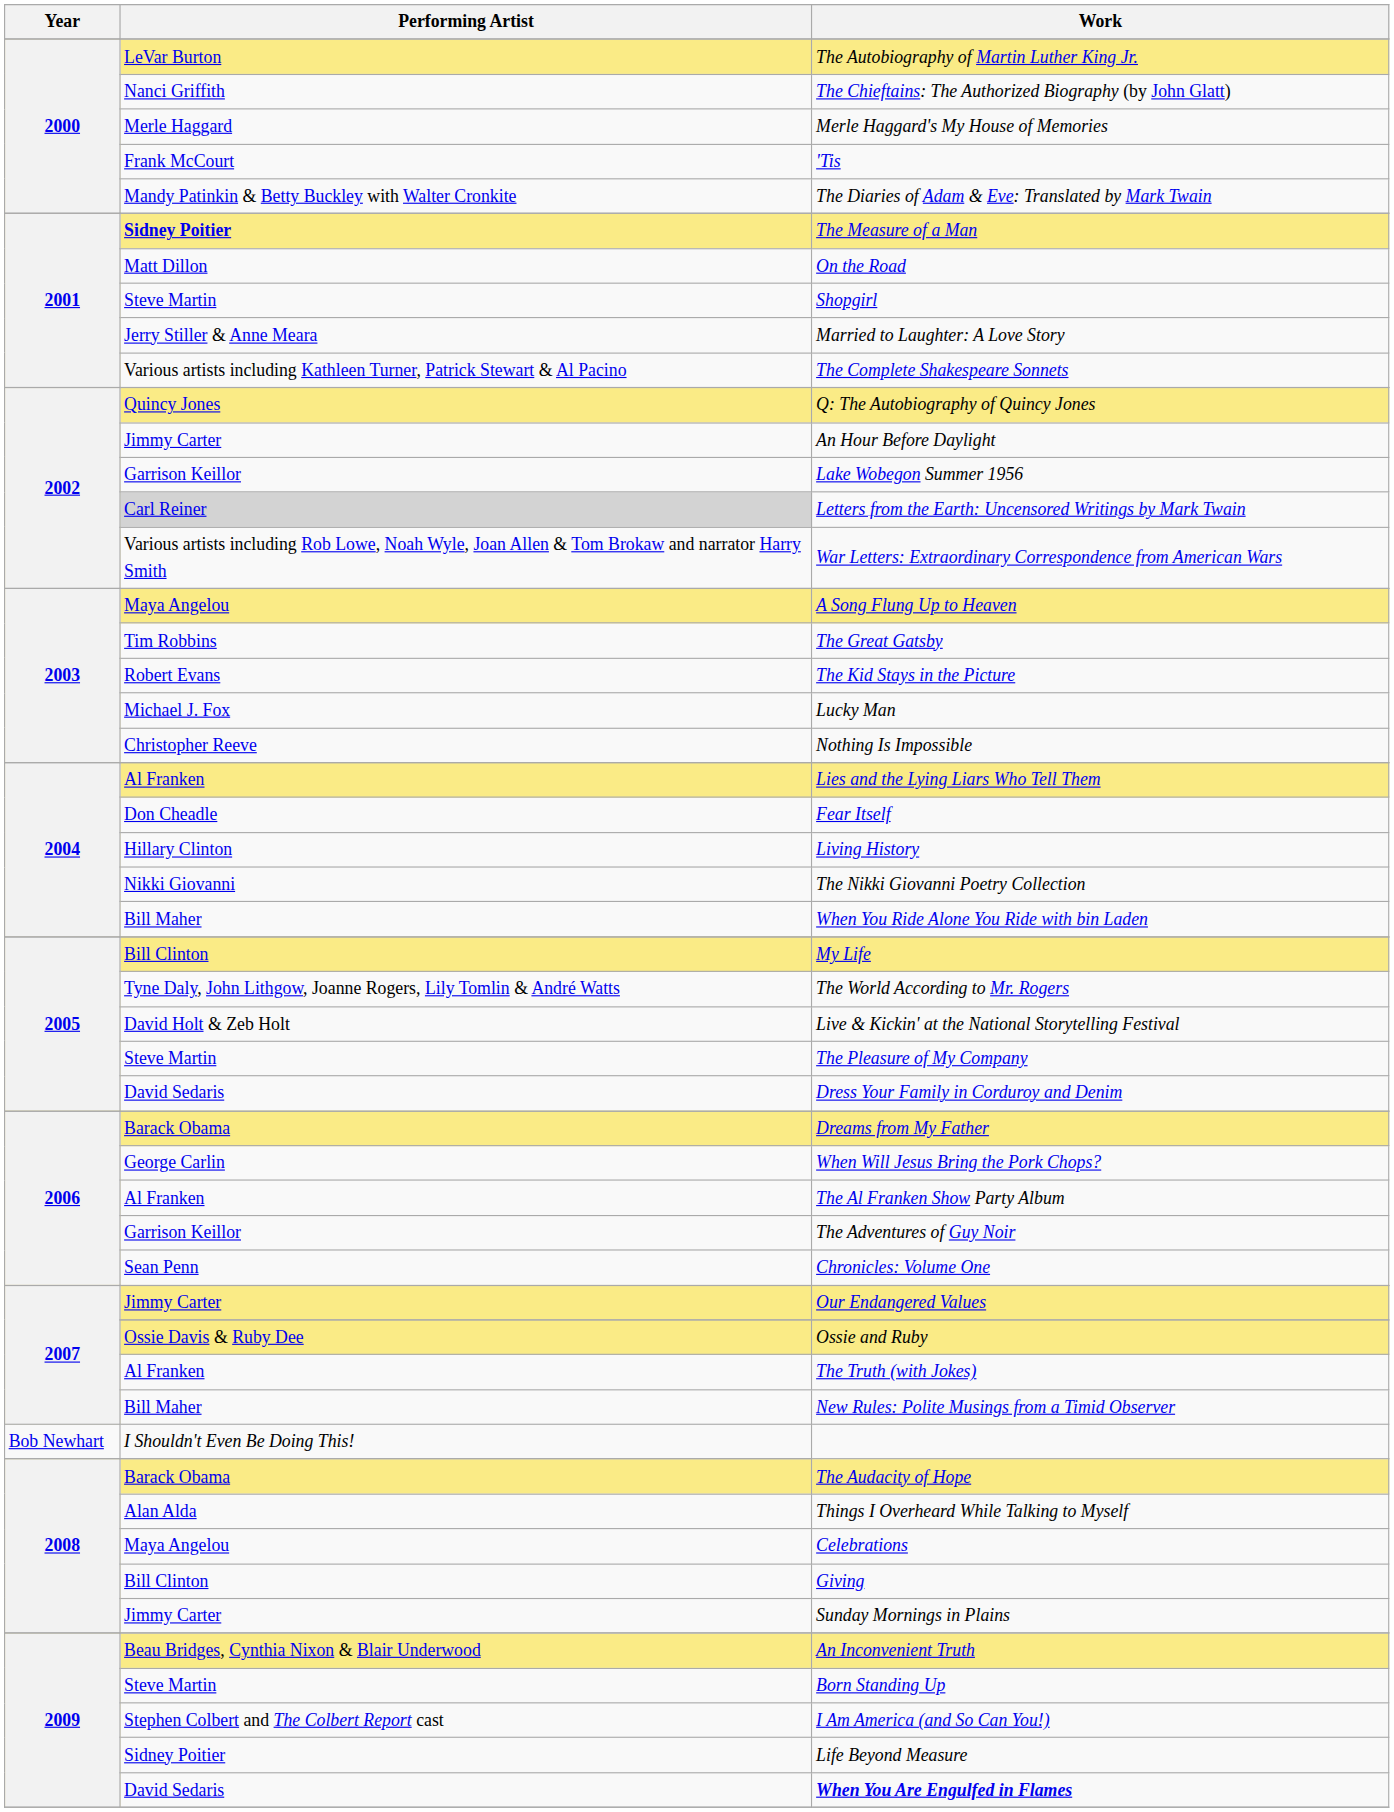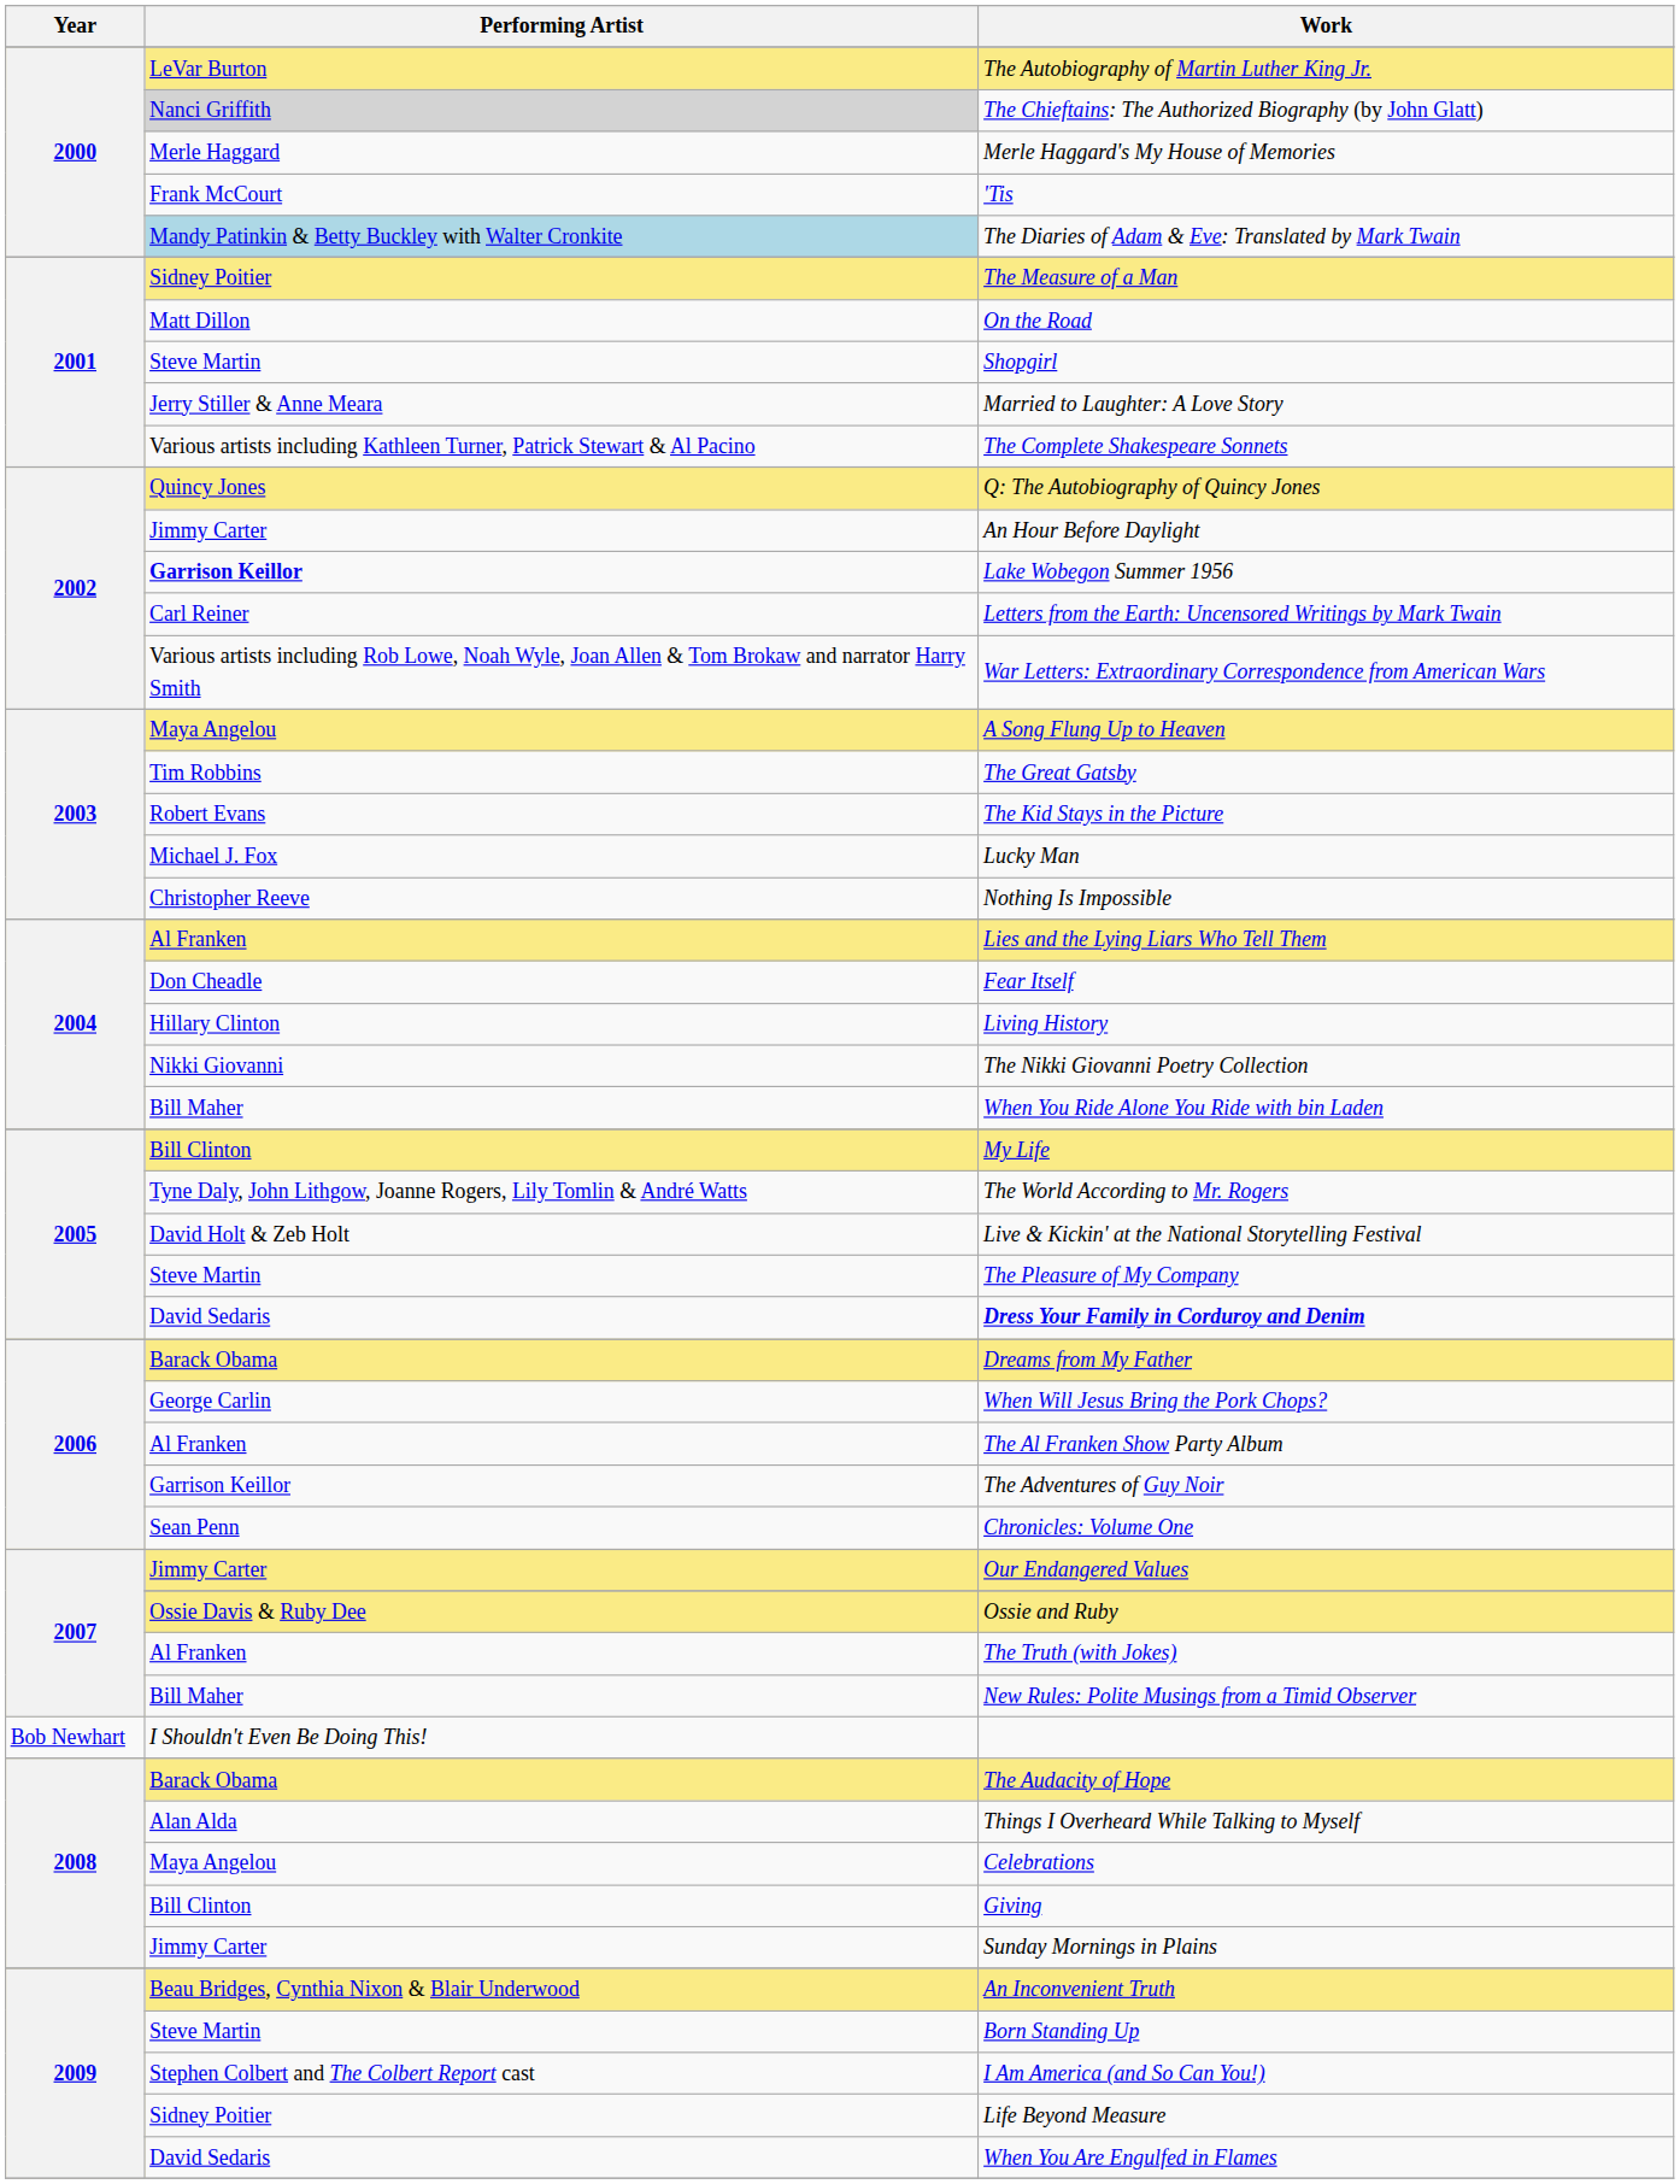The Chieftains: The Authorized Biography (by John Glatt) | Performing Artist: no background -> lightgrey background
The Diaries of Adam & Eve: Translated by Mark Twain | Performing Artist: no background -> lightblue background
The Measure of a Man | Performing Artist: bold -> normal
Lake Wobegon Summer 1956 | Performing Artist: normal -> bold
Letters from the Earth: Uncensored Writings by Mark Twain | Performing Artist: lightgrey background -> no background
Dress Your Family in Corduroy and Denim | Work: normal -> bold
When You Are Engulfed in Flames | Work: bold -> normal
